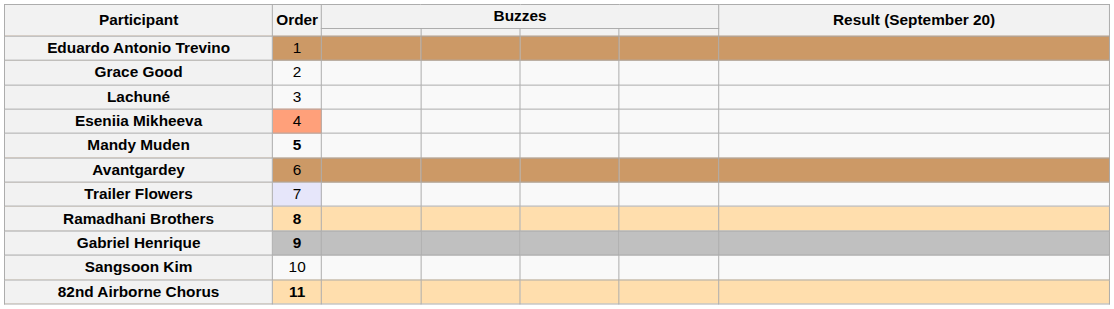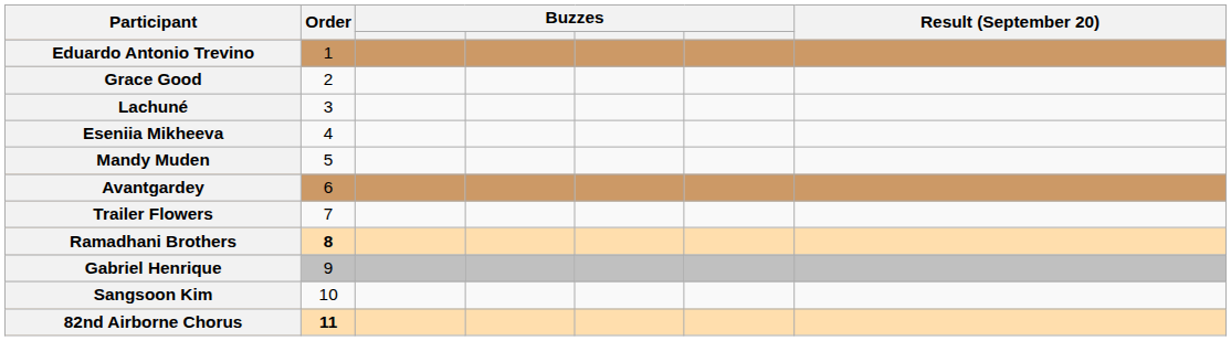Eseniia Mikheeva | Order: lightsalmon background -> no background
Mandy Muden | Order: bold -> normal
Trailer Flowers | Order: lavender background -> no background
Gabriel Henrique | Order: bold -> normal
